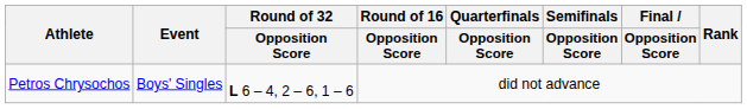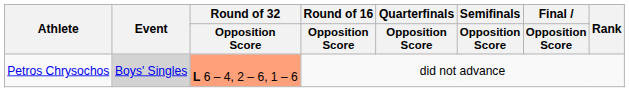Petros Chrysochos | Event: no background -> lightgrey background
Petros Chrysochos | Round of 32 / Opposition Score: no background -> lightsalmon background
